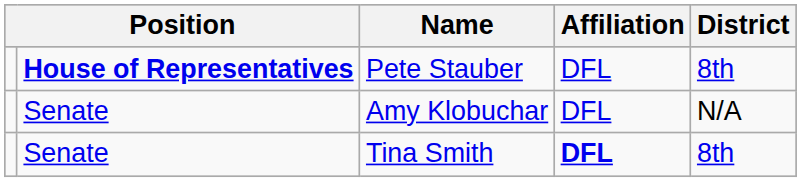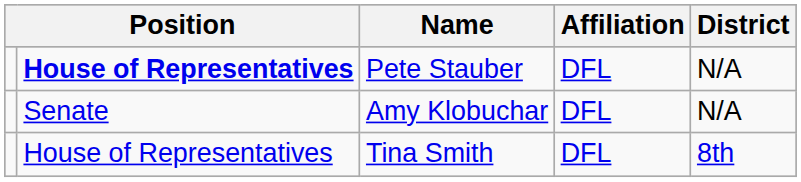Pete Stauber | District: 8th -> N/A
Tina Smith | column 2: Senate -> House of Representatives
Tina Smith | Affiliation: bold -> normal
